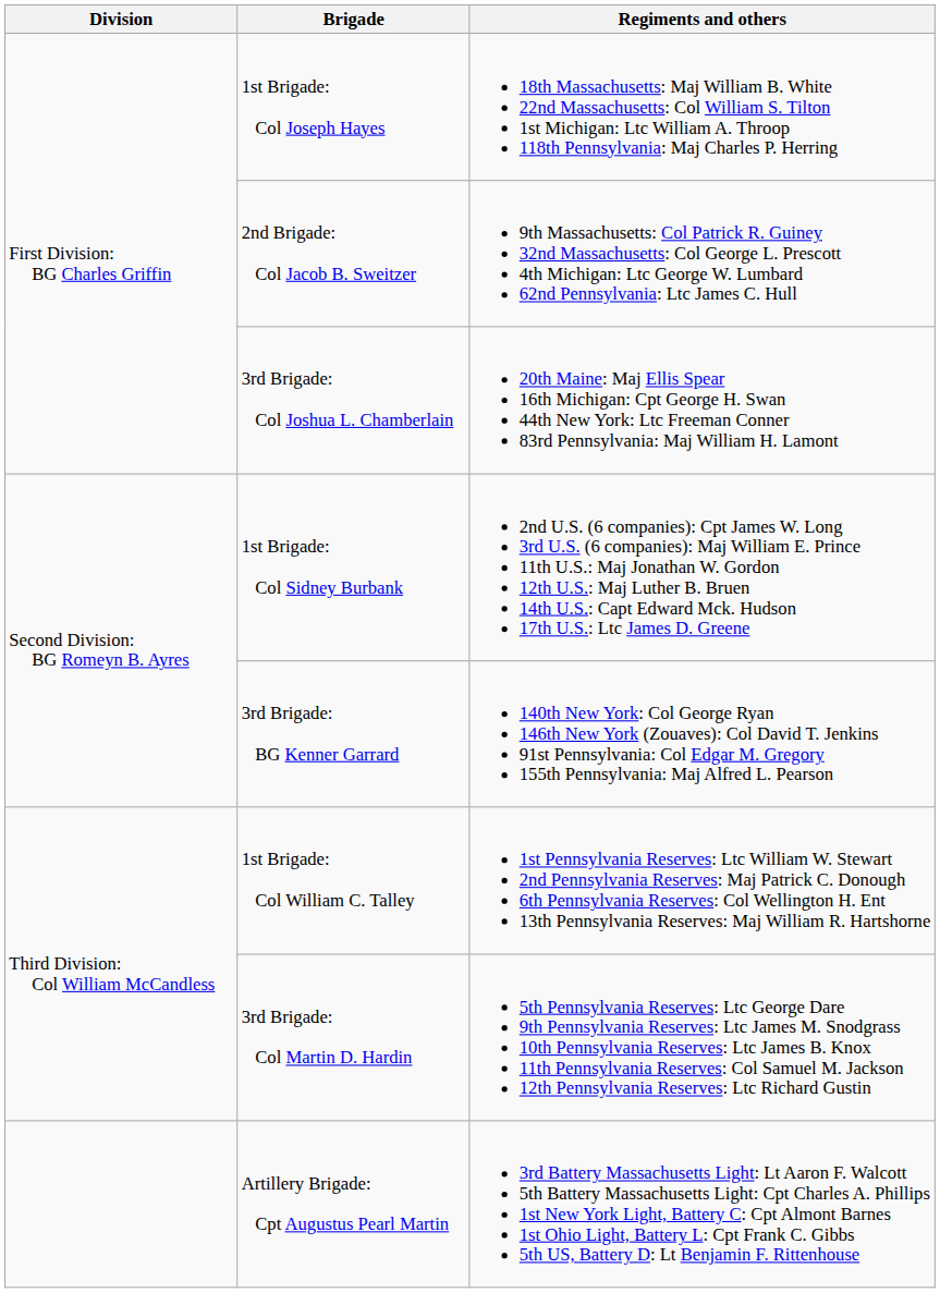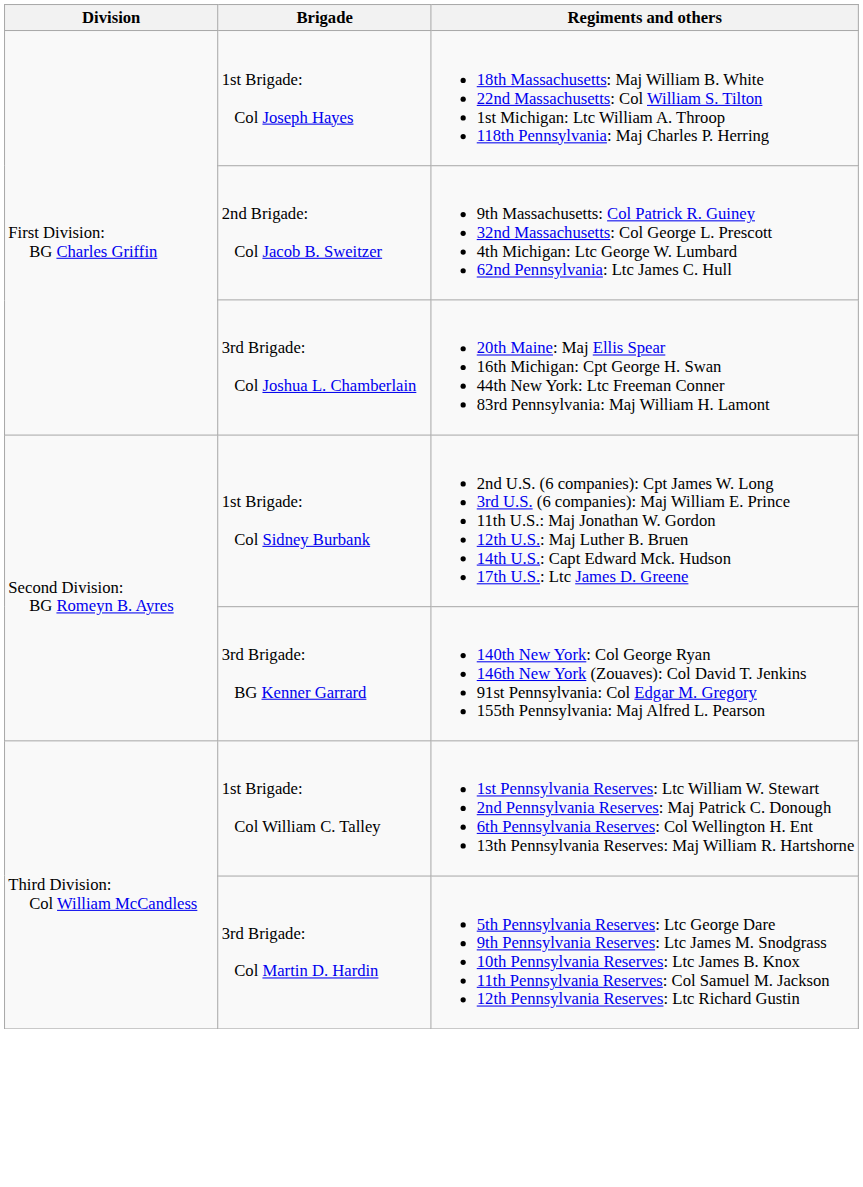- row: Artillery Brigade: Cpt Augustus Pearl Martin | 3rd Battery Massachusetts Light: Lt Aaron F. Walcott 5th Battery Massachusetts Light: Cpt Charles A. Phillips 1st New York Light, Battery C: Cpt Almont Barnes 1st Ohio Light, Battery L: Cpt Frank C. Gibbs 5th US, Battery D: Lt Benjamin F. Rittenhouse
